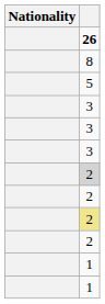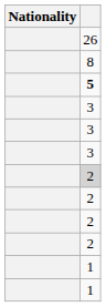row 2 | column 2: bold -> normal
row 4 | column 2: normal -> bold
row 10 | column 2: khaki background -> no background
